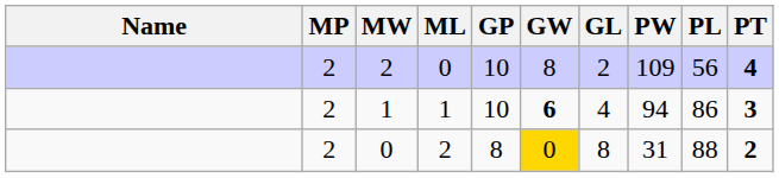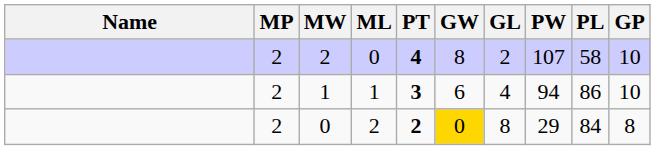columns swapped: GP <-> PT
row 2 | PW: 109 -> 107
row 2 | PL: 56 -> 58
row 3 | GW: bold -> normal
row 4 | PW: 31 -> 29
row 4 | PL: 88 -> 84
